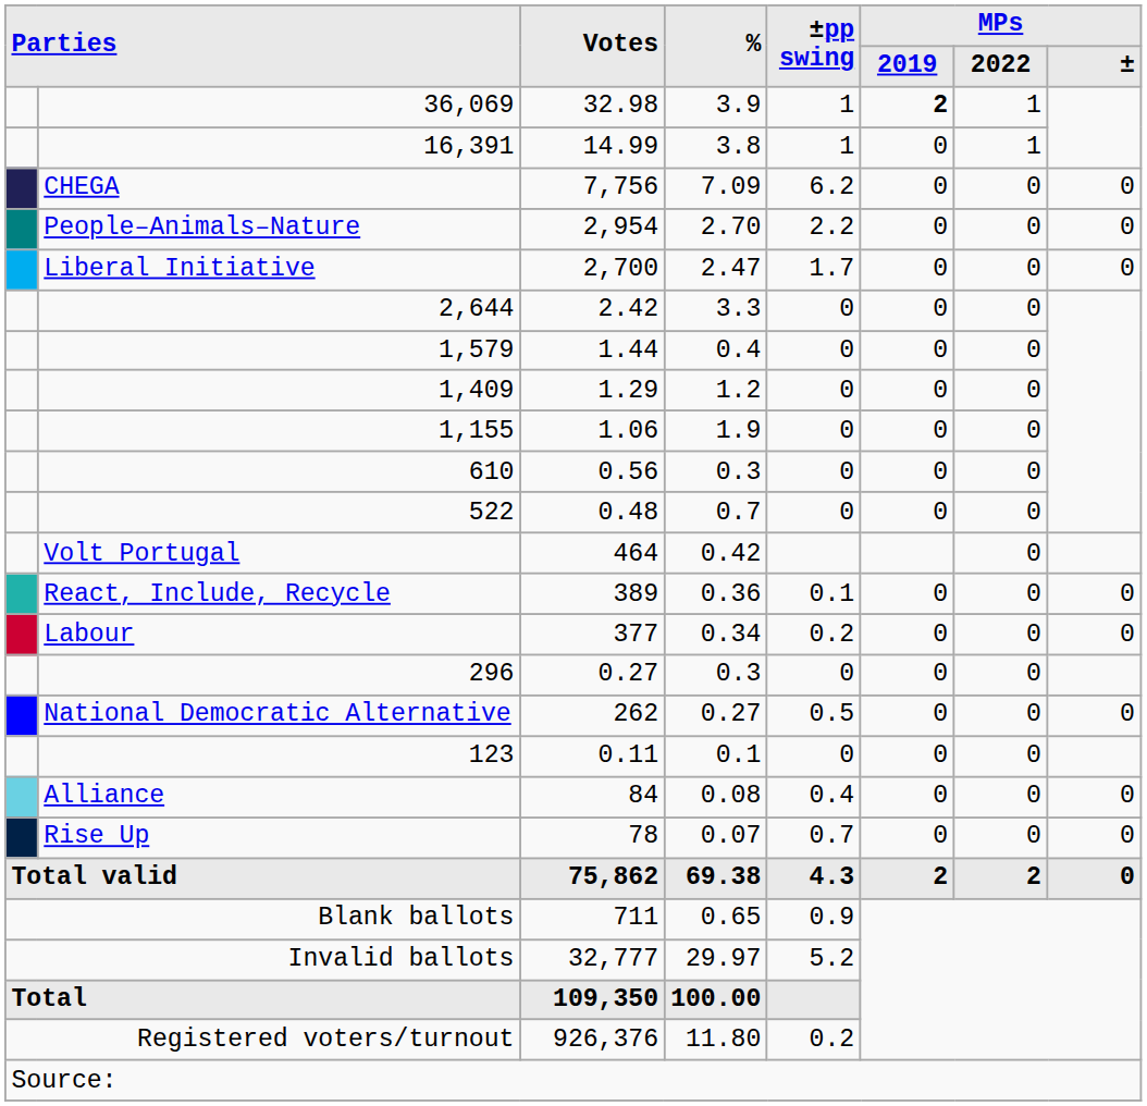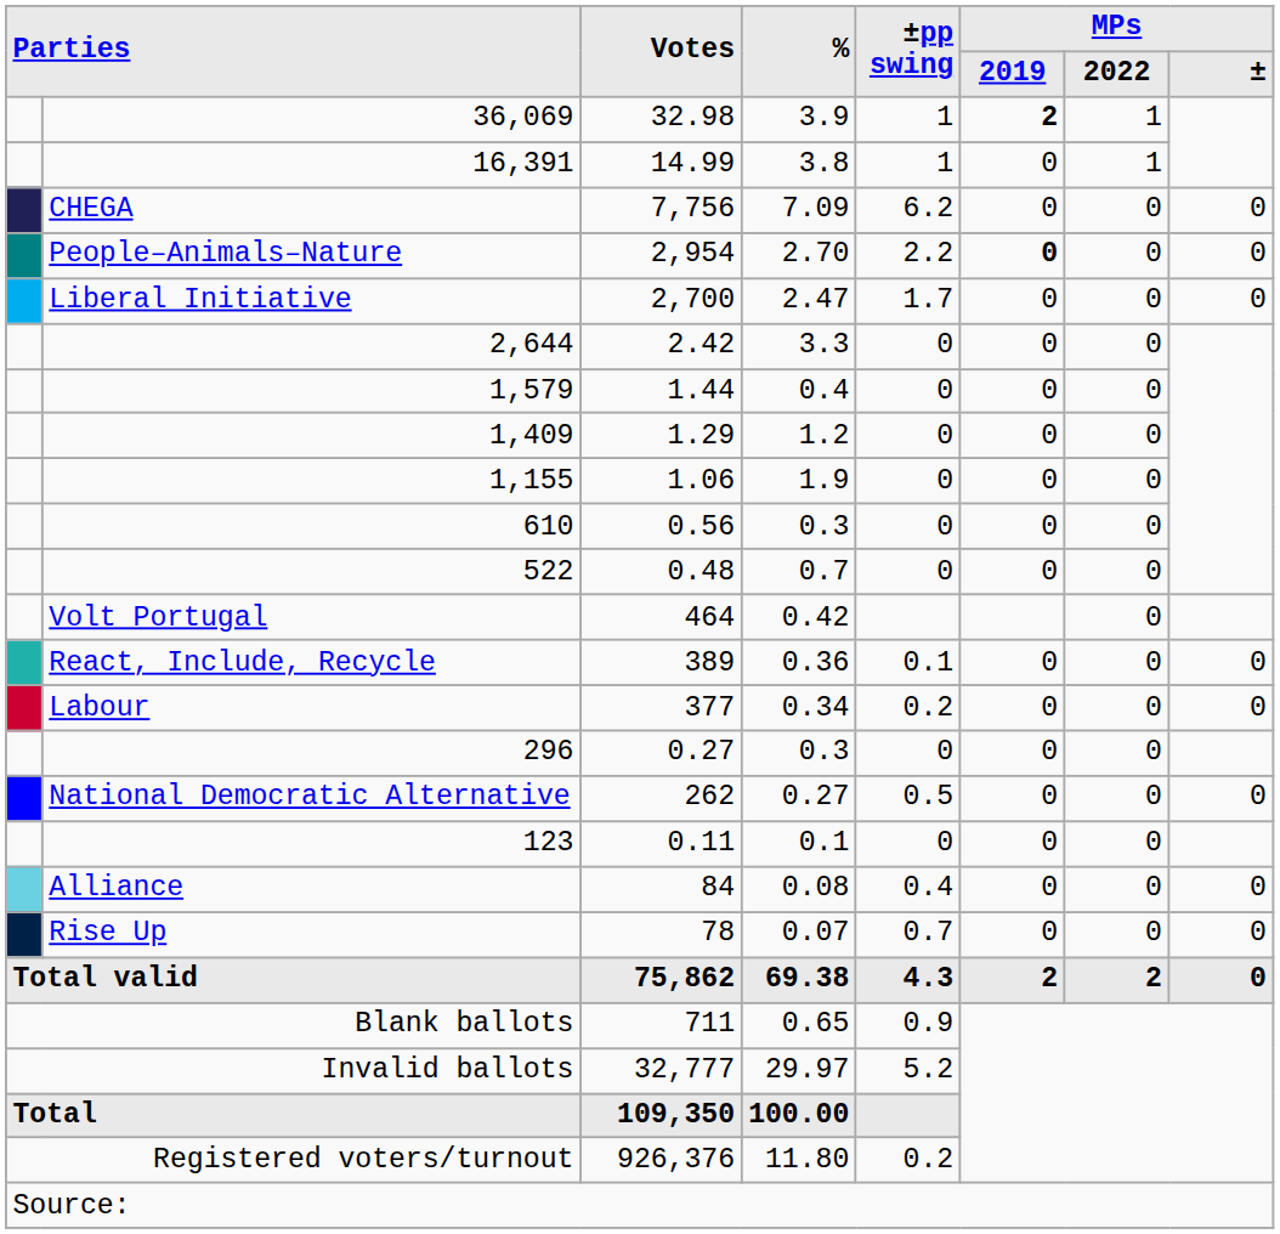People–Animals–Nature | MPs / 2019: normal -> bold
